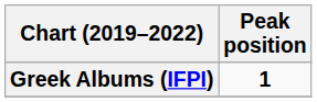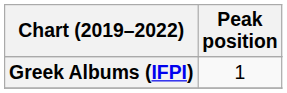Greek Albums (IFPI) | Peak position: bold -> normal
